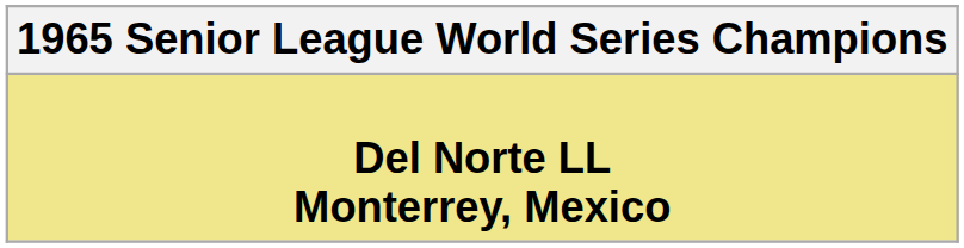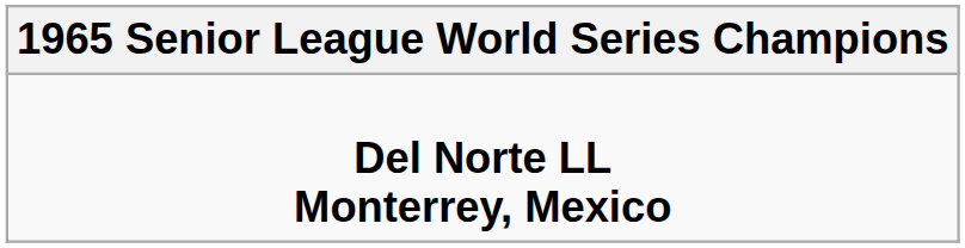row 2 | column 1: khaki background -> no background
